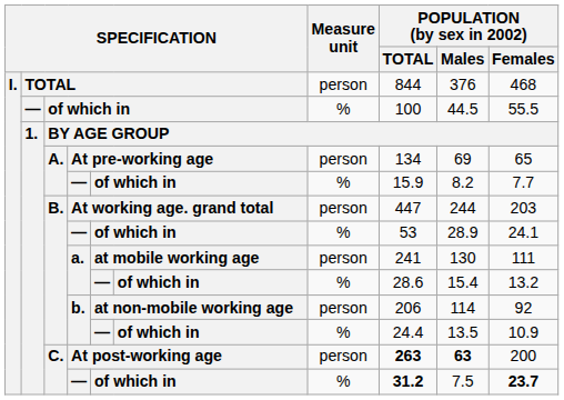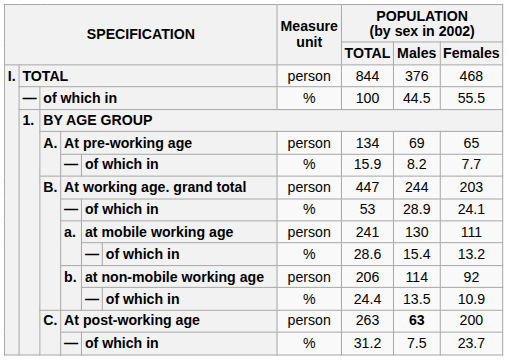At post-working age | POPULATION (by sex in 2002) / TOTAL: bold -> normal
C. / — | POPULATION (by sex in 2002) / TOTAL: bold -> normal
C. / — | POPULATION (by sex in 2002) / Females: bold -> normal
